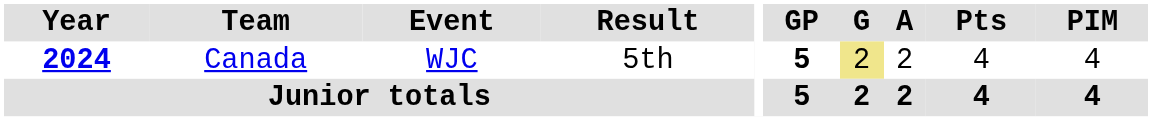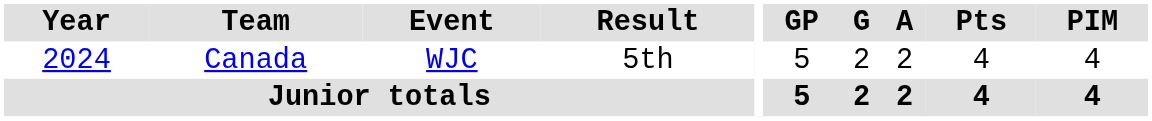Canada | Year: bold -> normal
Canada | GP: bold -> normal
Canada | G: khaki background -> no background
